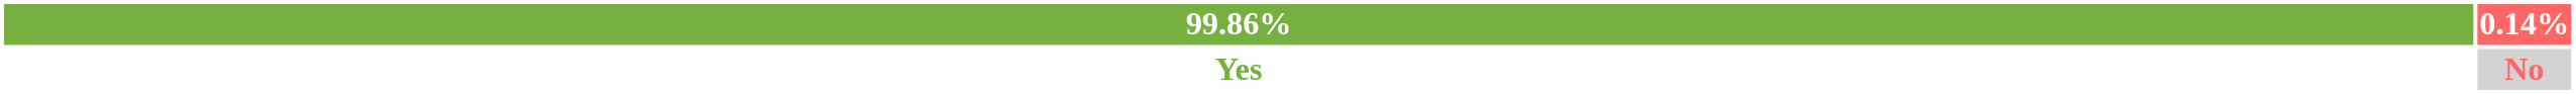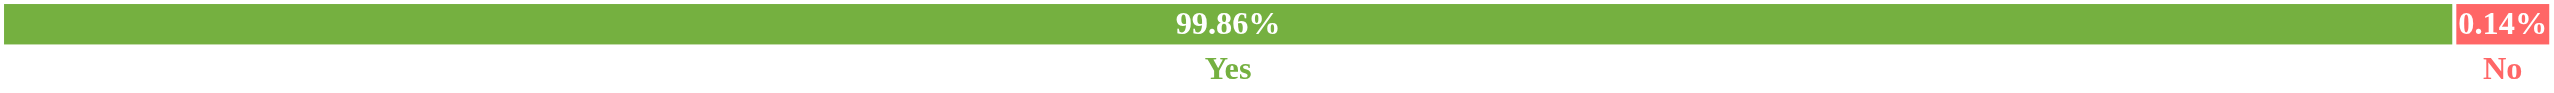Yes | column 2: lightgrey background -> no background
